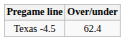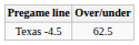Texas -4.5 | Over/under: 62.4 -> 62.5
